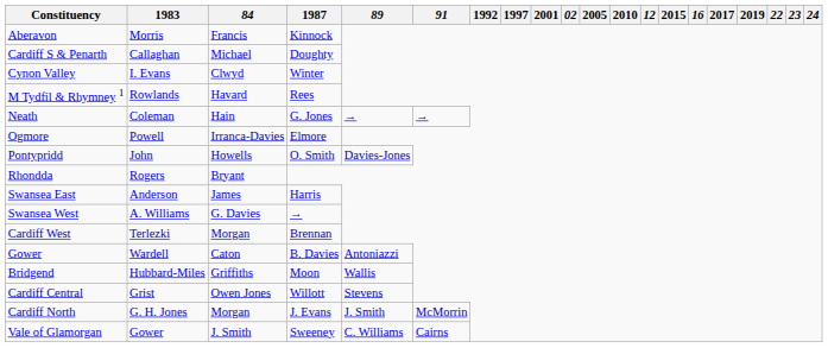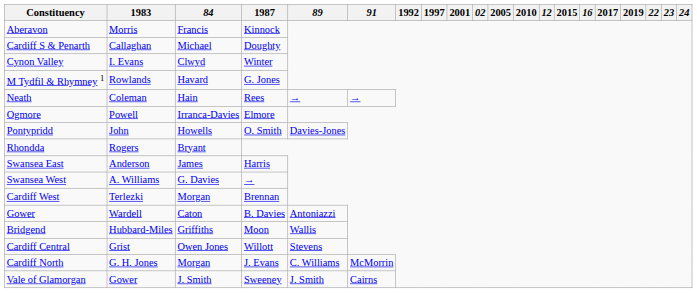M Tydfil & Rhymney 1 | 1987: Rees -> G. Jones
Neath | 1987: G. Jones -> Rees
Cardiff North | 89: J. Smith -> C. Williams
Vale of Glamorgan | 89: C. Williams -> J. Smith
